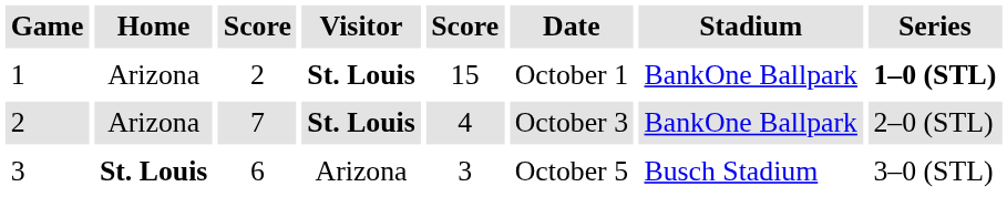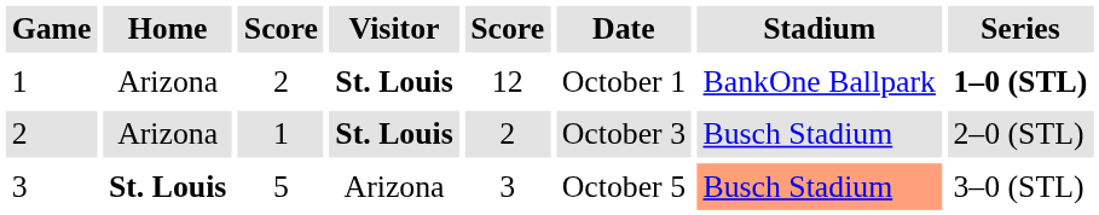row 2 | column 5: 15 -> 12
row 3 | column 3: 7 -> 1
row 3 | column 5: 4 -> 2
row 3 | Stadium: BankOne Ballpark -> Busch Stadium
row 4 | column 3: 6 -> 5
row 4 | Stadium: no background -> lightsalmon background
